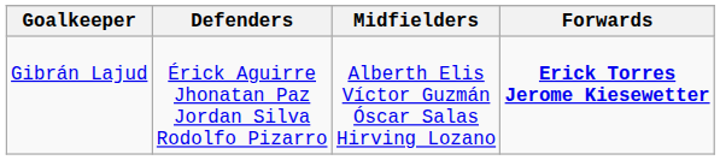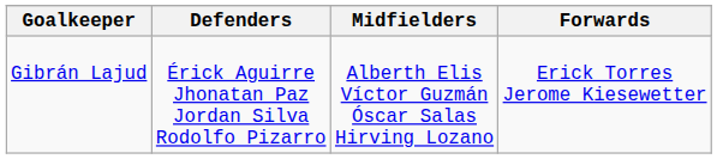Gibrán Lajud | Forwards: bold -> normal
